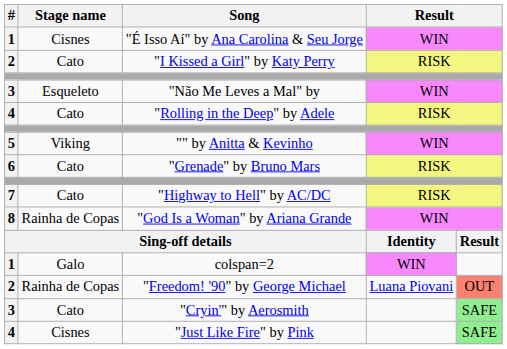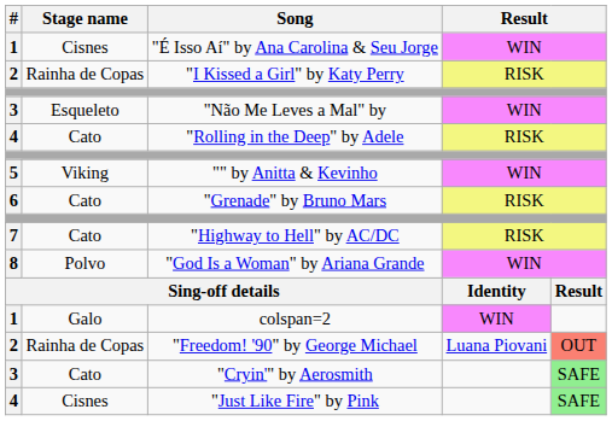"I Kissed a Girl" by Katy Perry | Stage name: Cato -> Rainha de Copas
"God Is a Woman" by Ariana Grande | Stage name: Rainha de Copas -> Polvo
